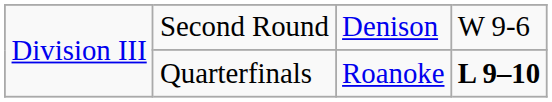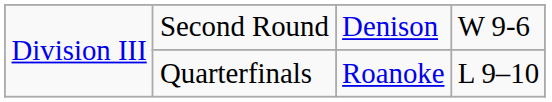Division III / Quarterfinals | column 4: bold -> normal
